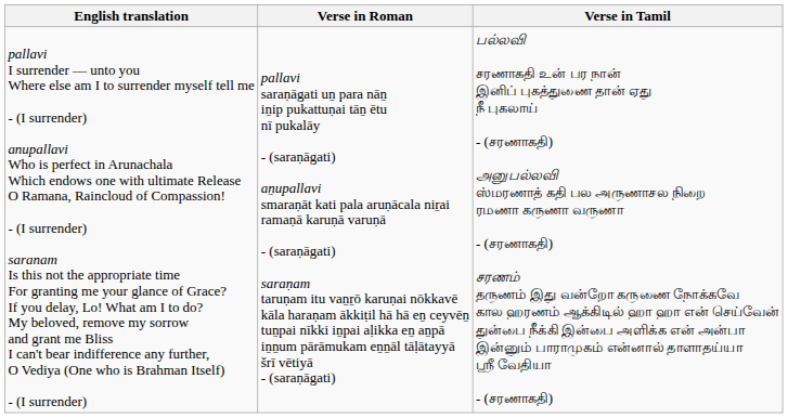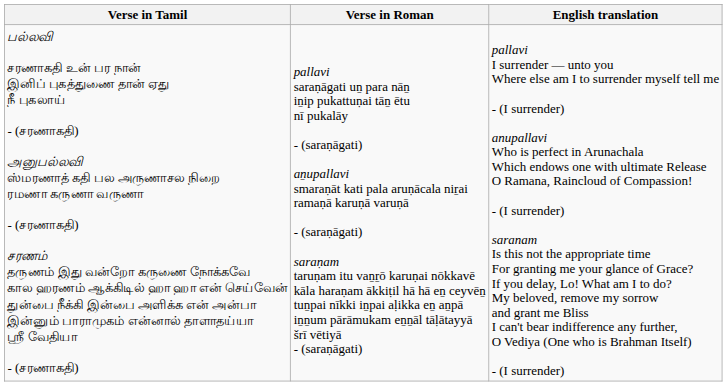columns swapped: Verse in Tamil <-> English translation
